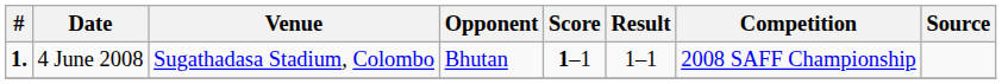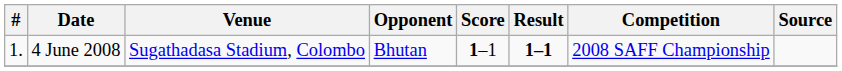4 June 2008 | #: bold -> normal
4 June 2008 | Result: normal -> bold
